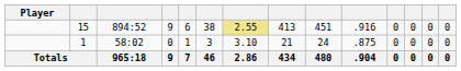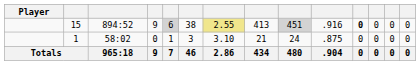15 | column 5: no background -> lightgrey background
15 | column 9: no background -> lightgrey background
15 | column 11: normal -> bold
